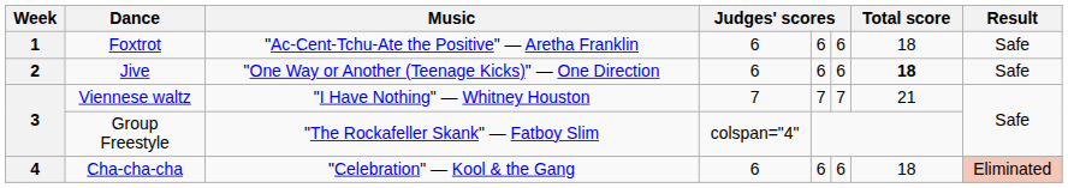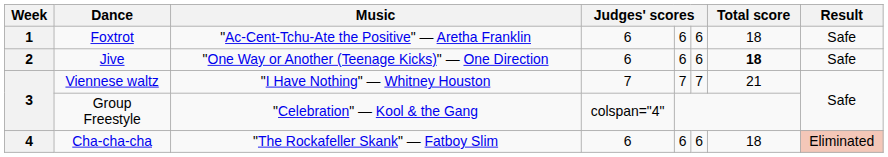Group Freestyle | Music: "The Rockafeller Skank" — Fatboy Slim -> "Celebration" — Kool & the Gang
Cha-cha-cha | Music: "Celebration" — Kool & the Gang -> "The Rockafeller Skank" — Fatboy Slim
